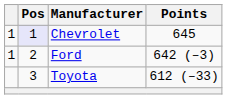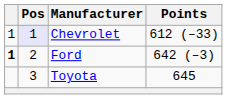Chevrolet | Points: 645 -> 612 (–33)
Ford | column 1: normal -> bold
Toyota | Points: 612 (–33) -> 645
